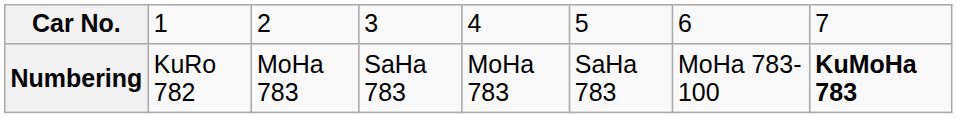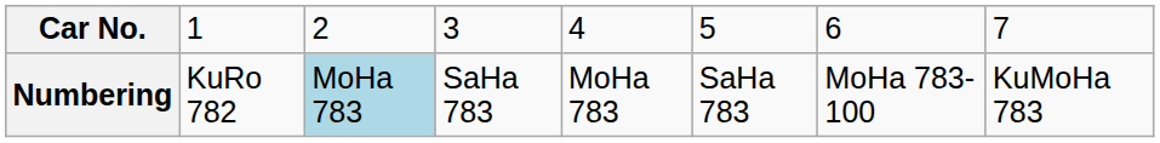Numbering | column 3: no background -> lightblue background
Numbering | column 8: bold -> normal
